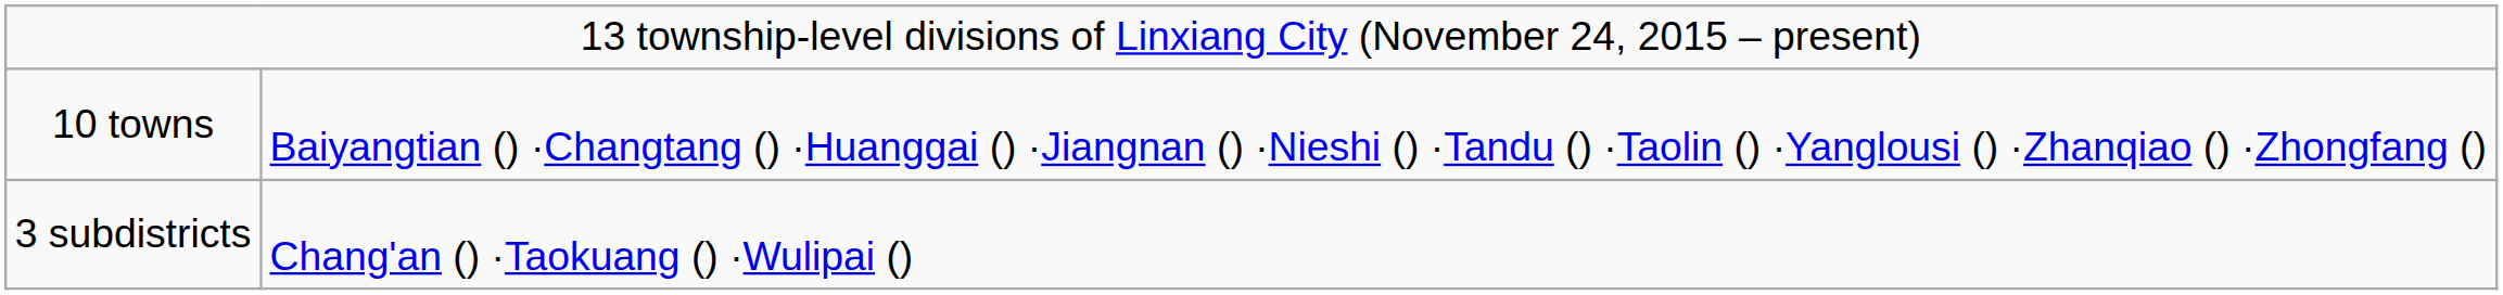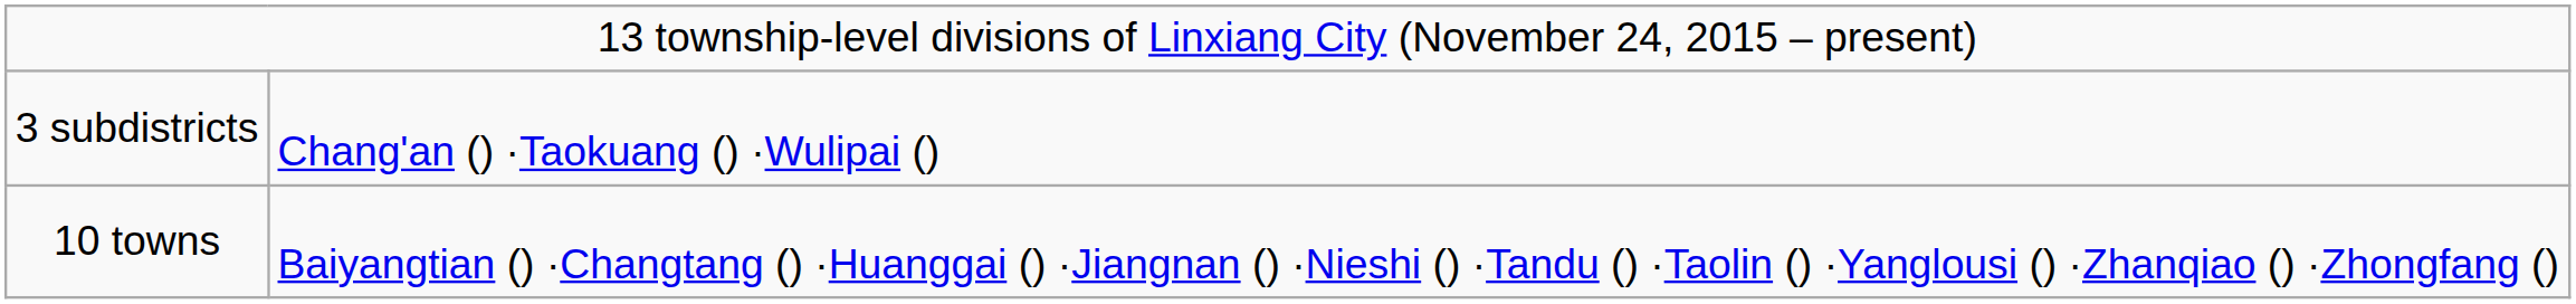rows swapped: 3 subdistricts <-> 10 towns
